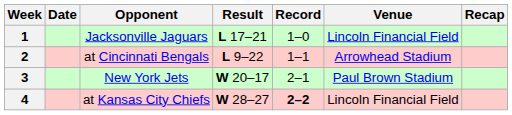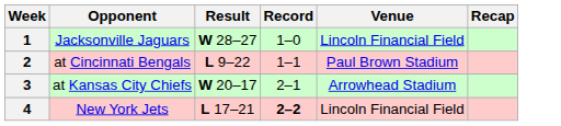- column: Date
1 | Result: L 17–21 -> W 28–27
2 | Venue: Arrowhead Stadium -> Paul Brown Stadium
3 | Opponent: New York Jets -> at Kansas City Chiefs
3 | Venue: Paul Brown Stadium -> Arrowhead Stadium
4 | Opponent: at Kansas City Chiefs -> New York Jets
4 | Result: W 28–27 -> L 17–21
